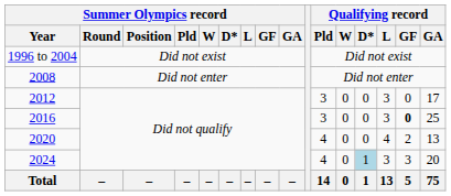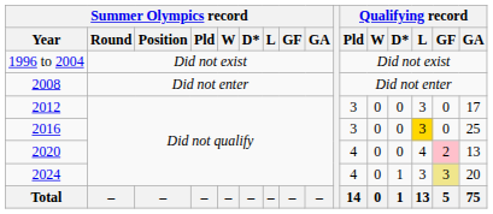2016 | Qualifying record / L: no background -> gold background
2016 | Qualifying record / GF: bold -> normal
2020 | Qualifying record / GF: no background -> pink background
2024 | Qualifying record / D*: lightblue background -> no background
2024 | Qualifying record / GF: no background -> khaki background
